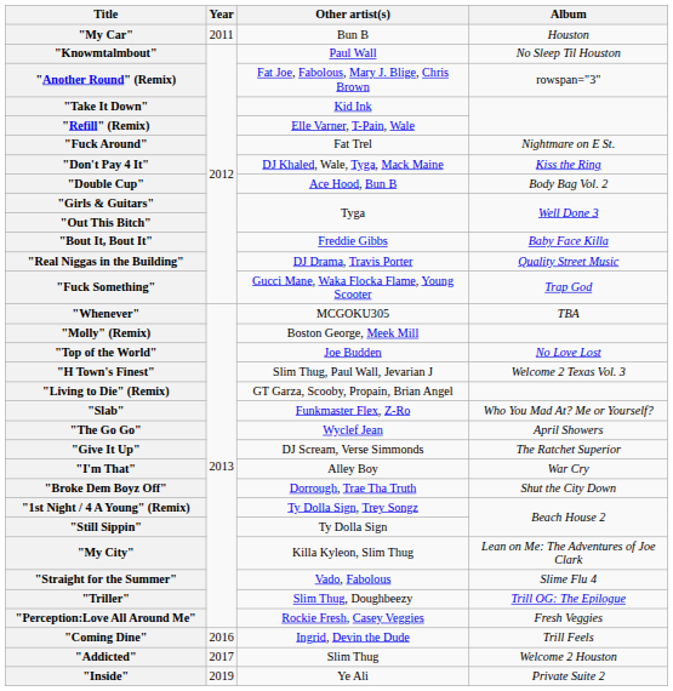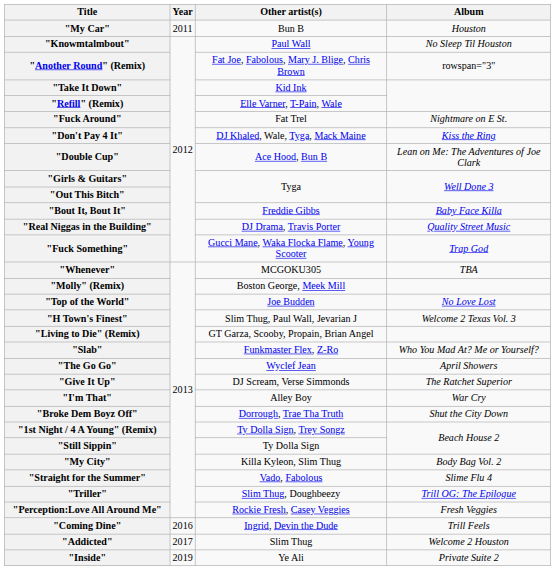"Double Cup" | Album: Body Bag Vol. 2 -> Lean on Me: The Adventures of Joe Clark
"My City" | Album: Lean on Me: The Adventures of Joe Clark -> Body Bag Vol. 2
